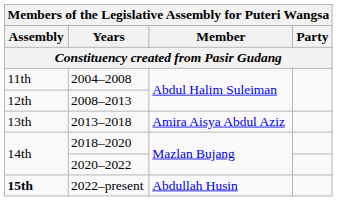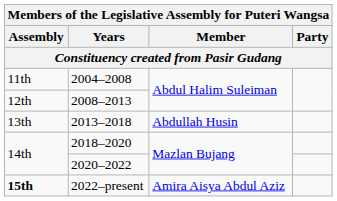2013–2018 | Member: Amira Aisya Abdul Aziz -> Abdullah Husin
2022–present | Member: Abdullah Husin -> Amira Aisya Abdul Aziz
